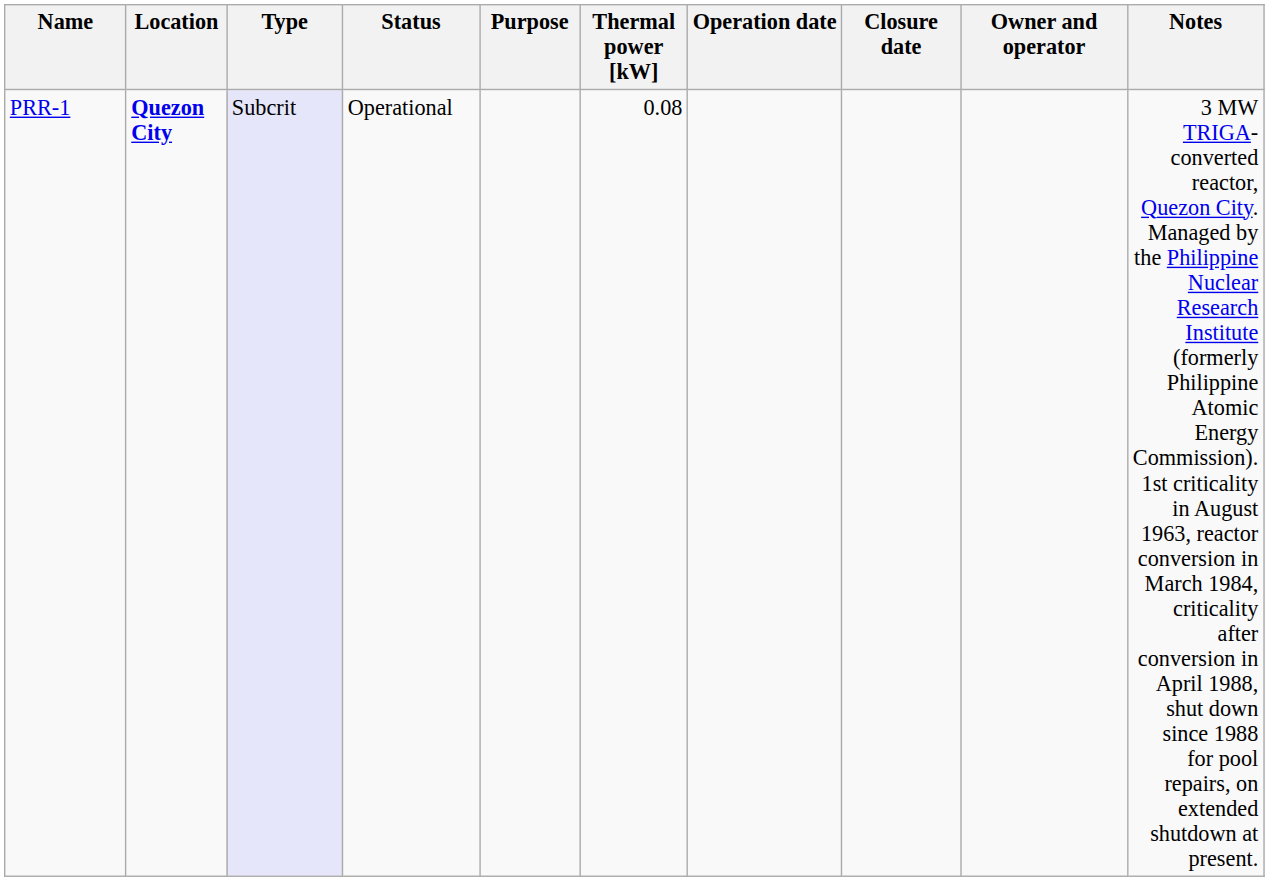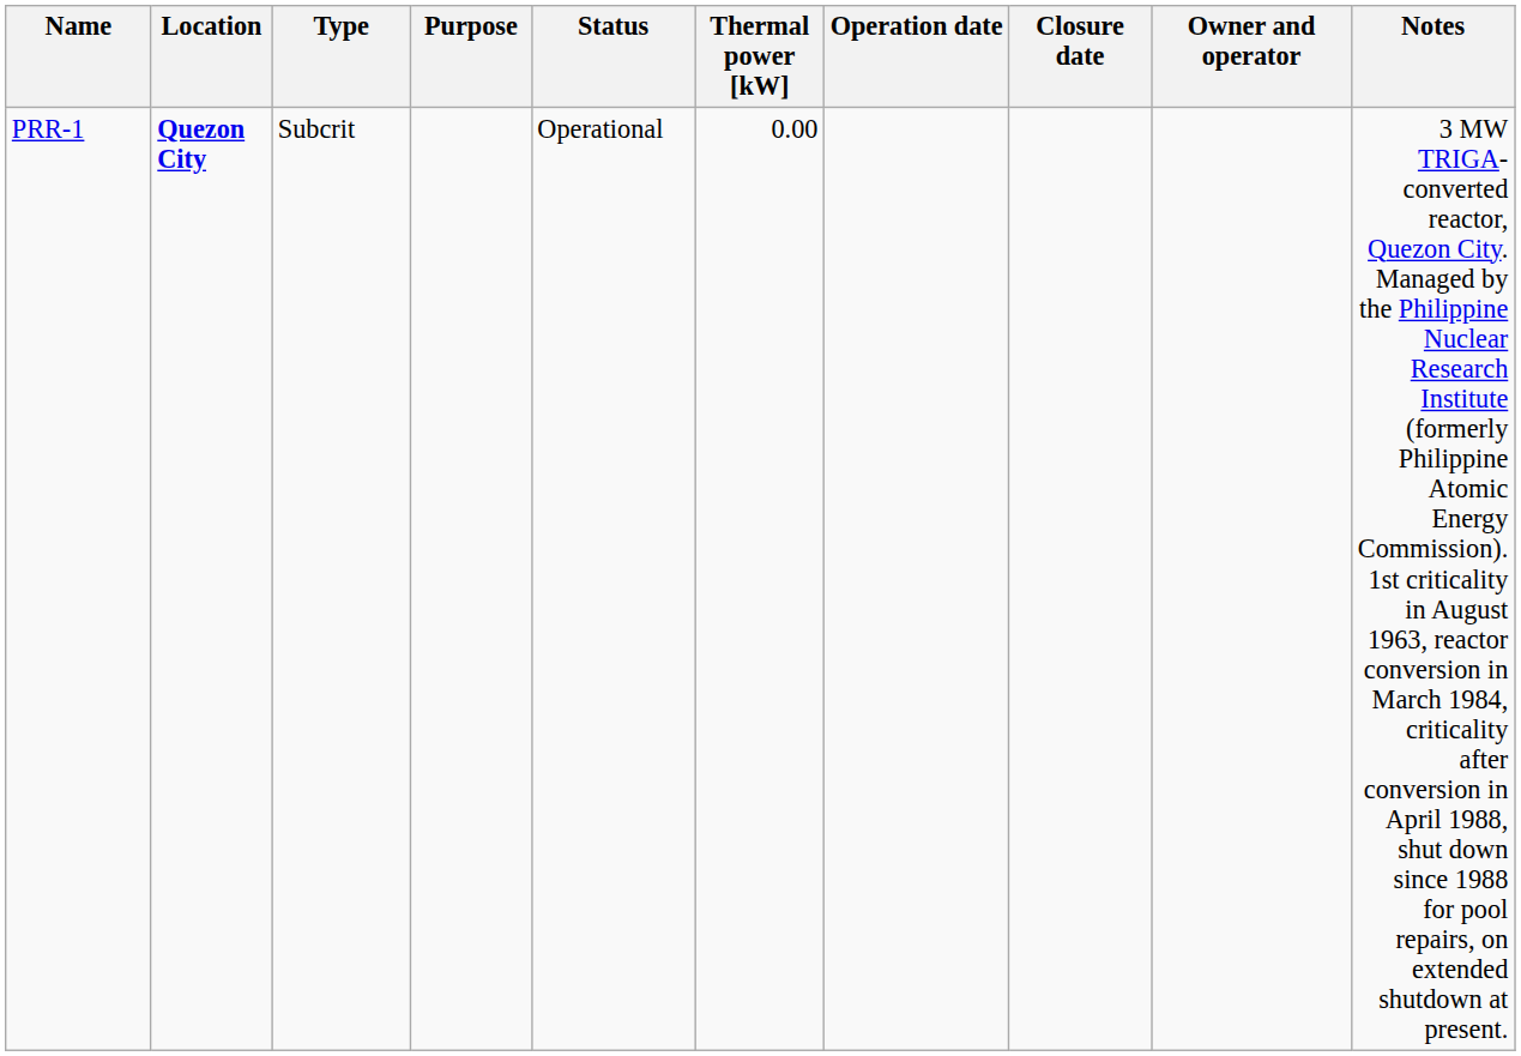columns swapped: Purpose <-> Status
PRR-1 | Type: lavender background -> no background
PRR-1 | Thermal power [kW]: 0.08 -> 0.00
